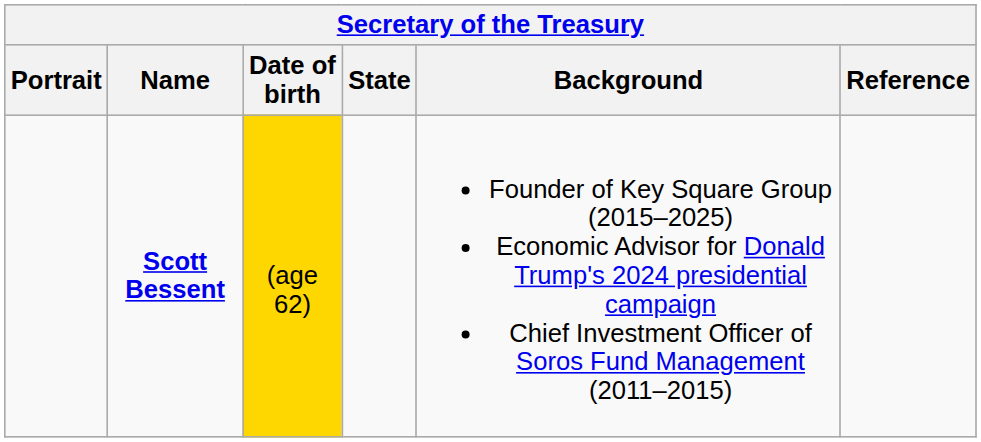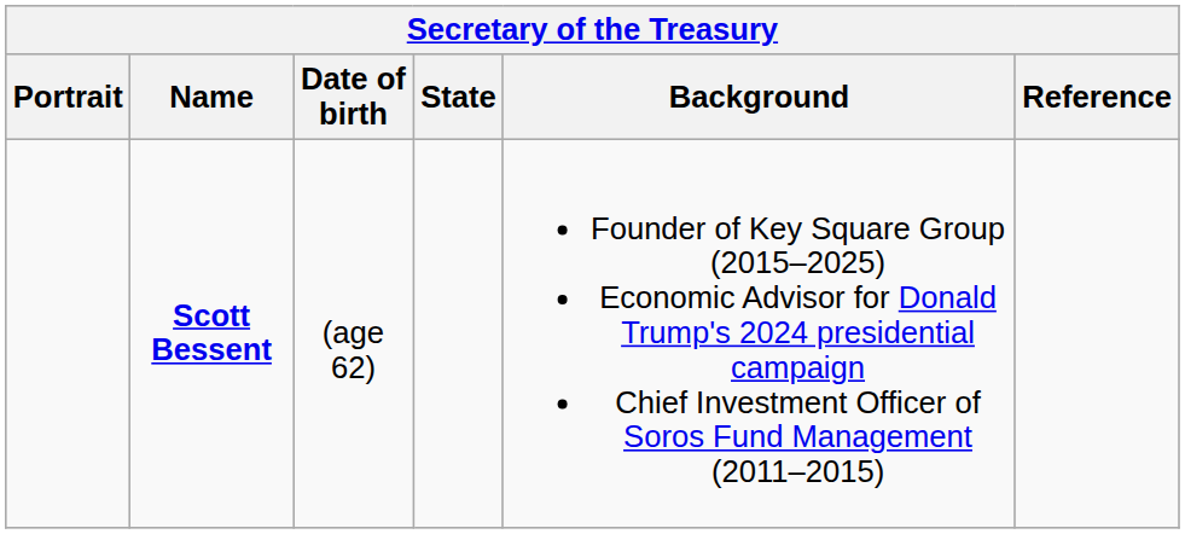Scott Bessent | Date of birth: gold background -> no background
